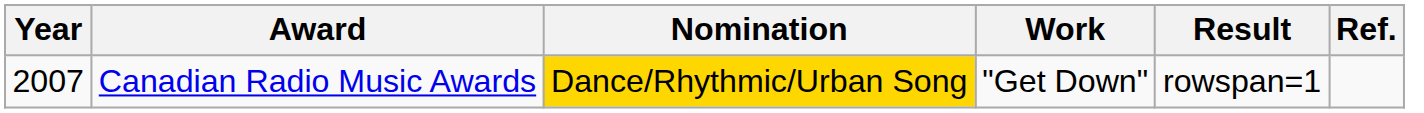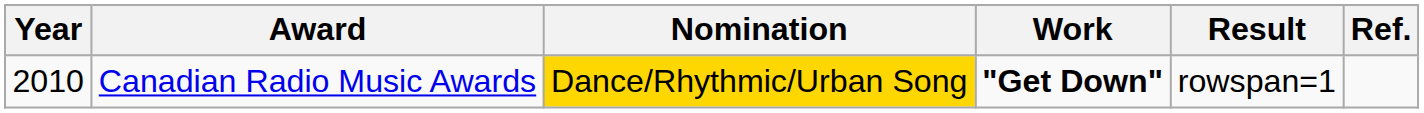Canadian Radio Music Awards | Year: 2007 -> 2010
Canadian Radio Music Awards | Work: normal -> bold
